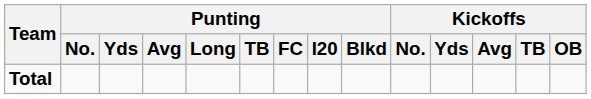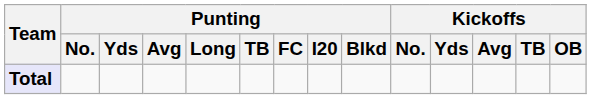row 3 | Team: no background -> lavender background
